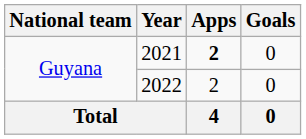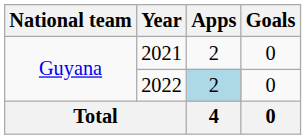2021 | Apps: bold -> normal
2022 | Apps: no background -> lightblue background
